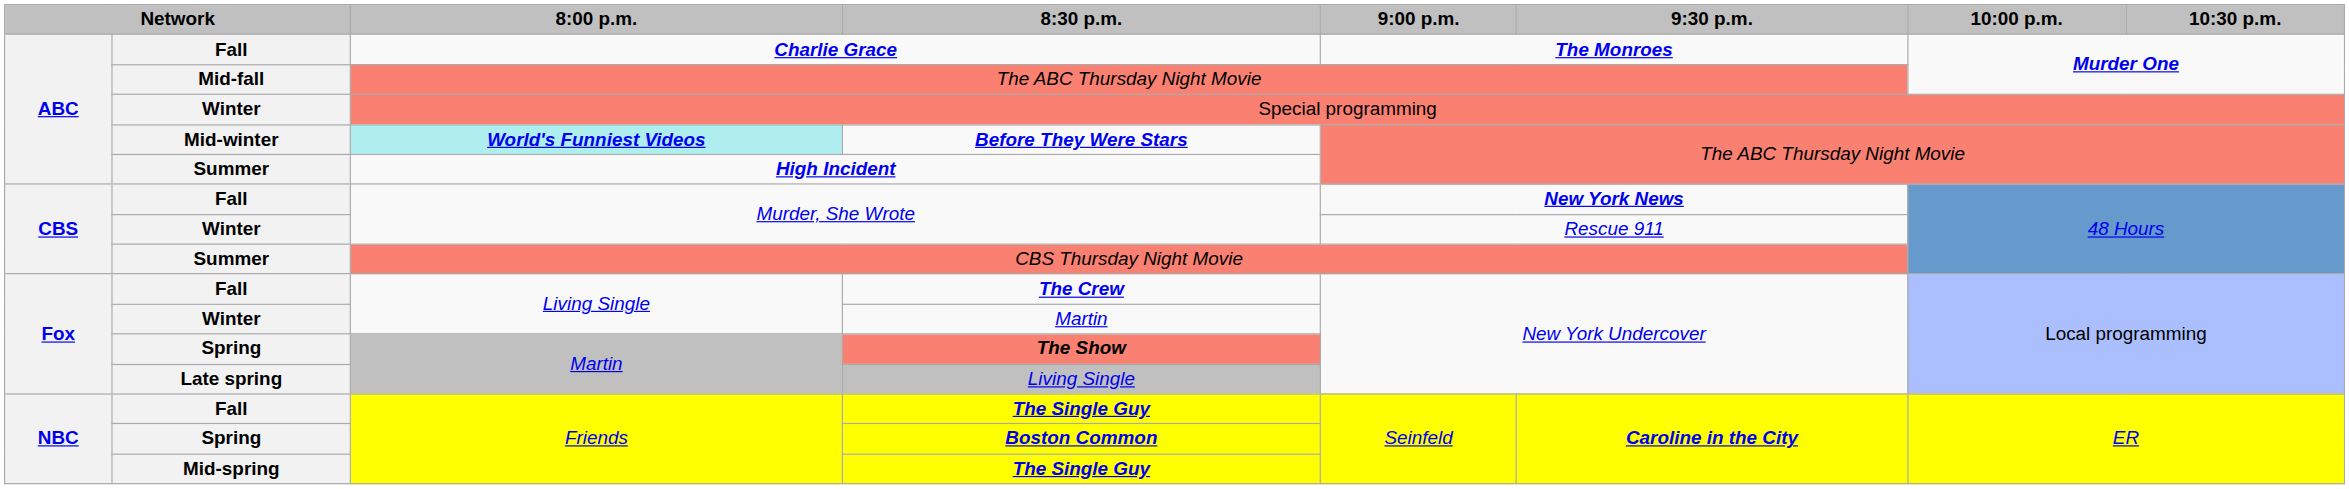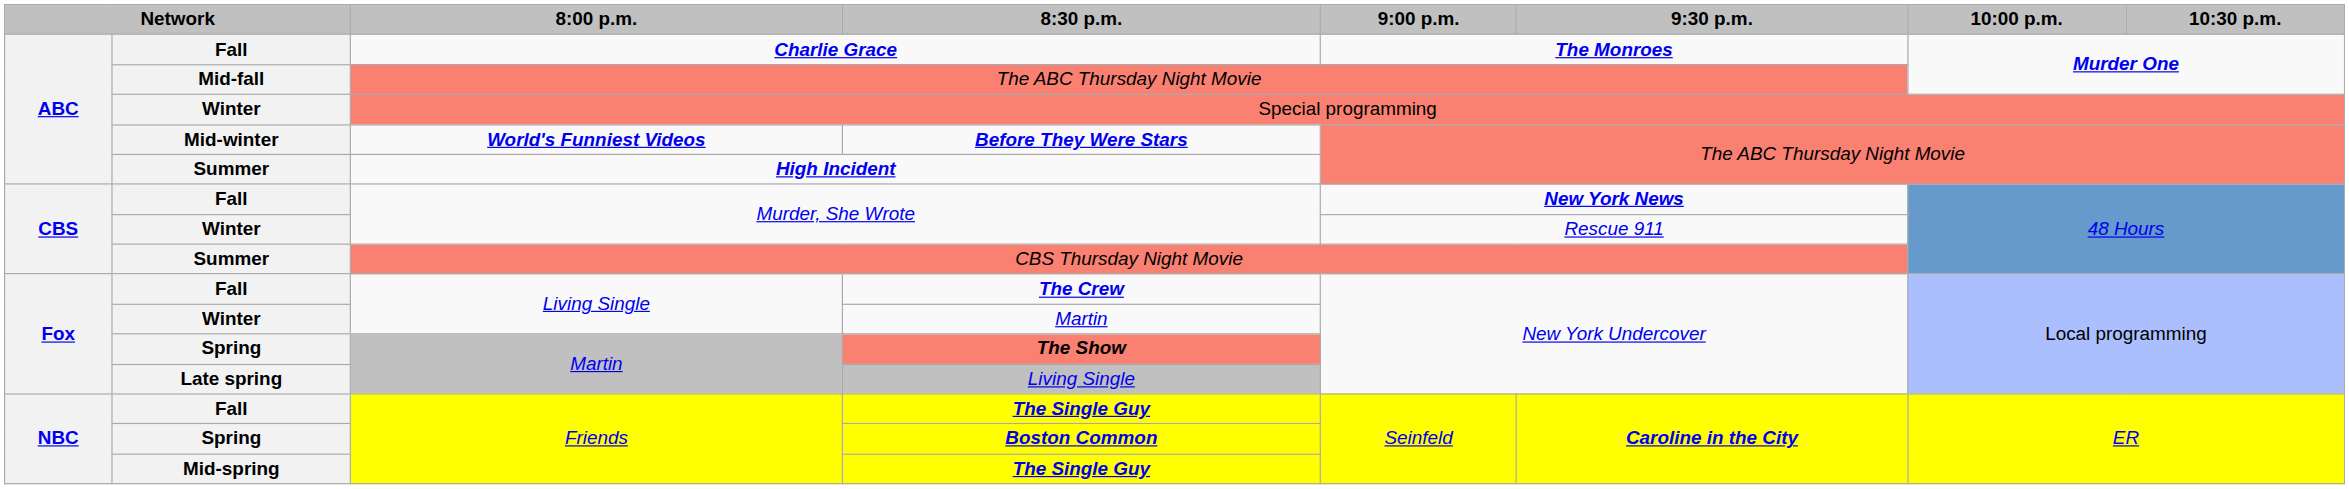Before They Were Stars | 8:00 p.m.: paleturquoise background -> no background
